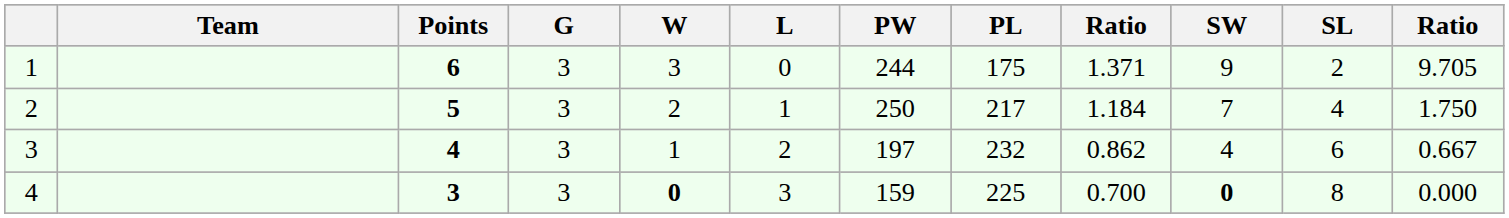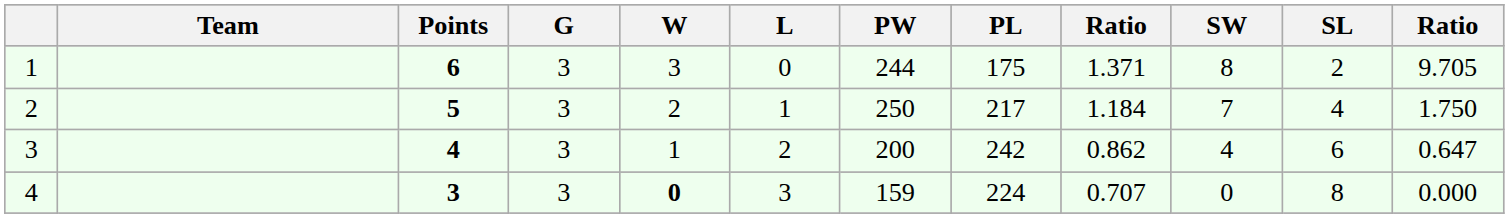row 2 | SW: 9 -> 8
row 4 | PW: 197 -> 200
row 4 | PL: 232 -> 242
row 4 | column 12: 0.667 -> 0.647
row 5 | PL: 225 -> 224
row 5 | column 9: 0.700 -> 0.707
row 5 | SW: bold -> normal
